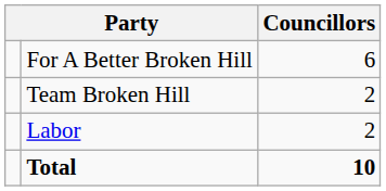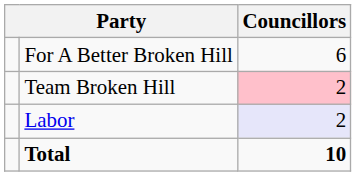Team Broken Hill | Councillors: no background -> pink background
Labor | Councillors: no background -> lavender background
